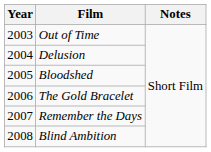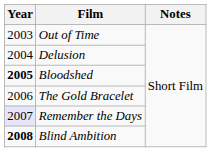Bloodshed | Year: normal -> bold
Remember the Days | Year: no background -> lavender background
Blind Ambition | Year: normal -> bold
